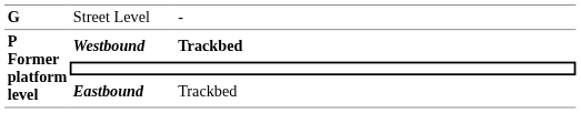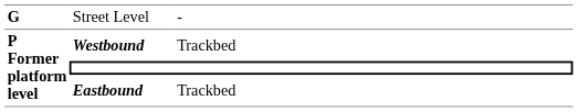Westbound | column 3: bold -> normal
